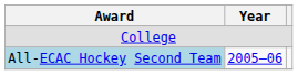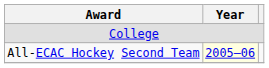All-ECAC Hockey Second Team | Award: lightblue background -> no background
All-ECAC Hockey Second Team | Year: no background -> lightyellow background
